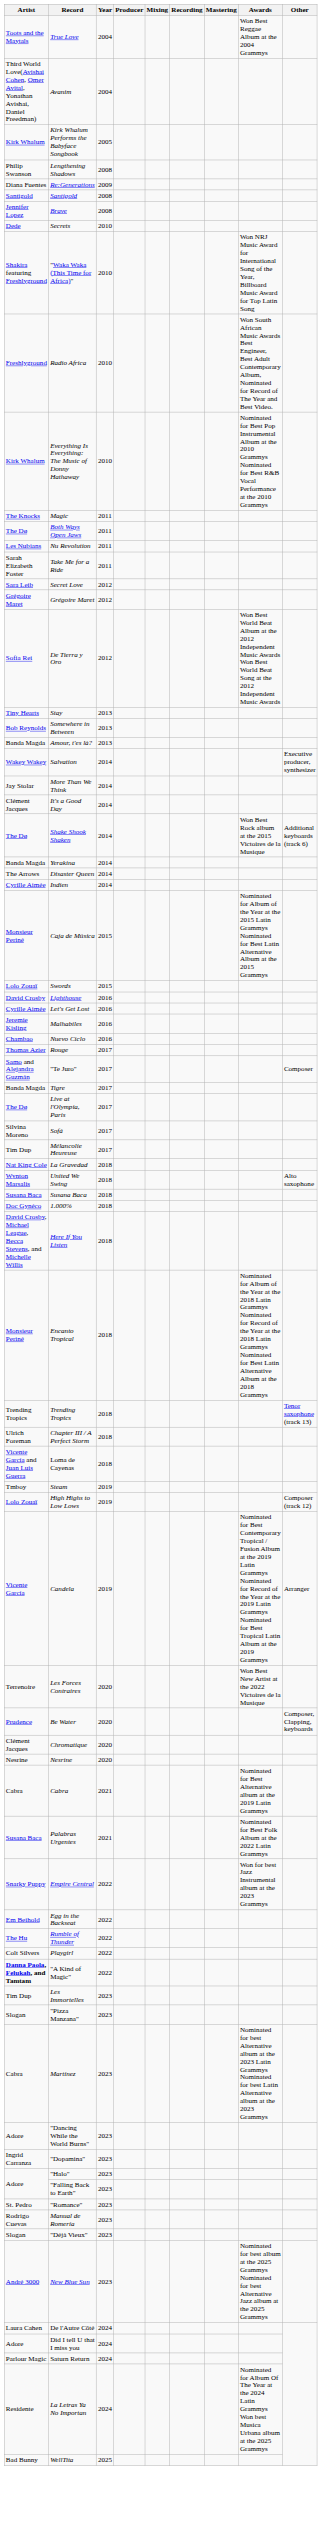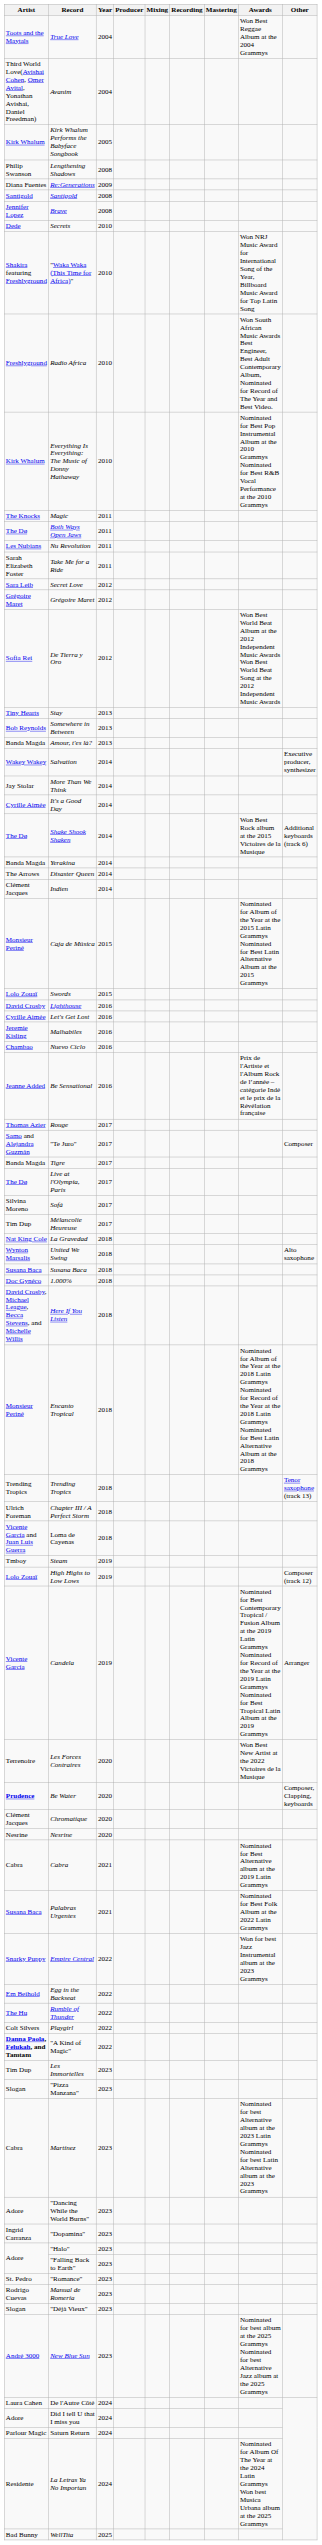It's a Good Day | Artist: Clément Jacques -> Cyrille Aimée
Indien | Artist: Cyrille Aimée -> Clément Jacques
+ row: Jeanne Added | Be Sensational | 2016 | Prix de l'Artiste et l'Album Rock de l’année – catégorie Indé et le prix de la Révélation française
Be Water | Artist: normal -> bold
